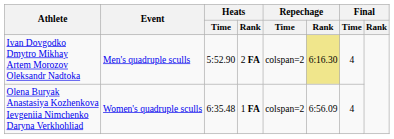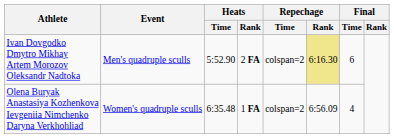Ivan Dovgodko Dmytro Mikhay Artem Morozov Oleksandr Nadtoka | Final / Time: 4 -> 6
